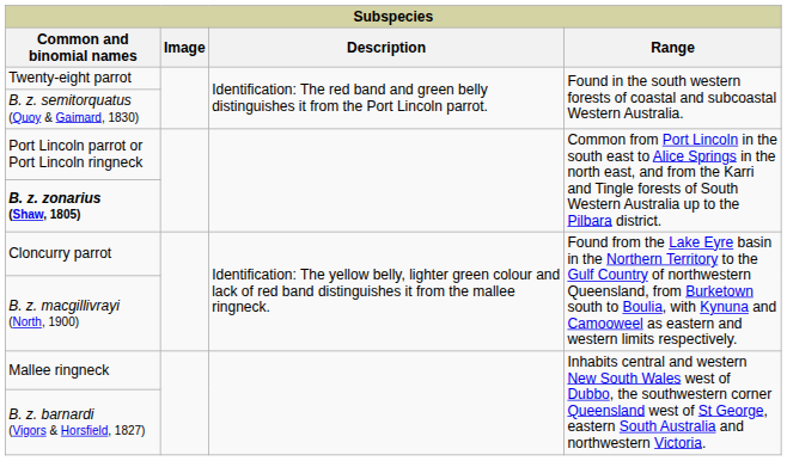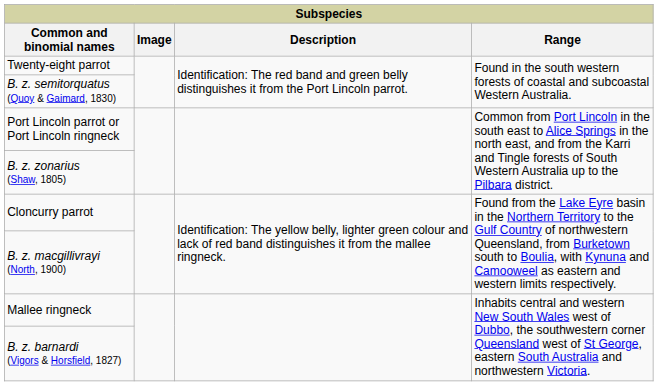B. z. zonarius (Shaw, 1805) | Common and binomial names: bold -> normal
